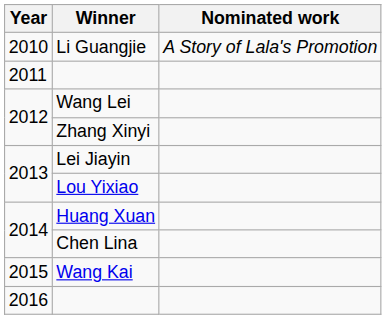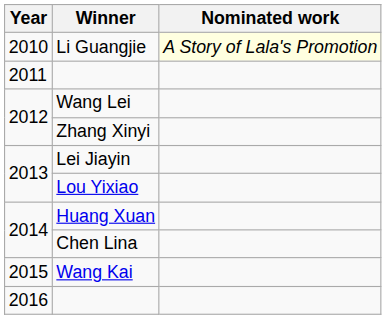Li Guangjie | Nominated work: no background -> lightyellow background
